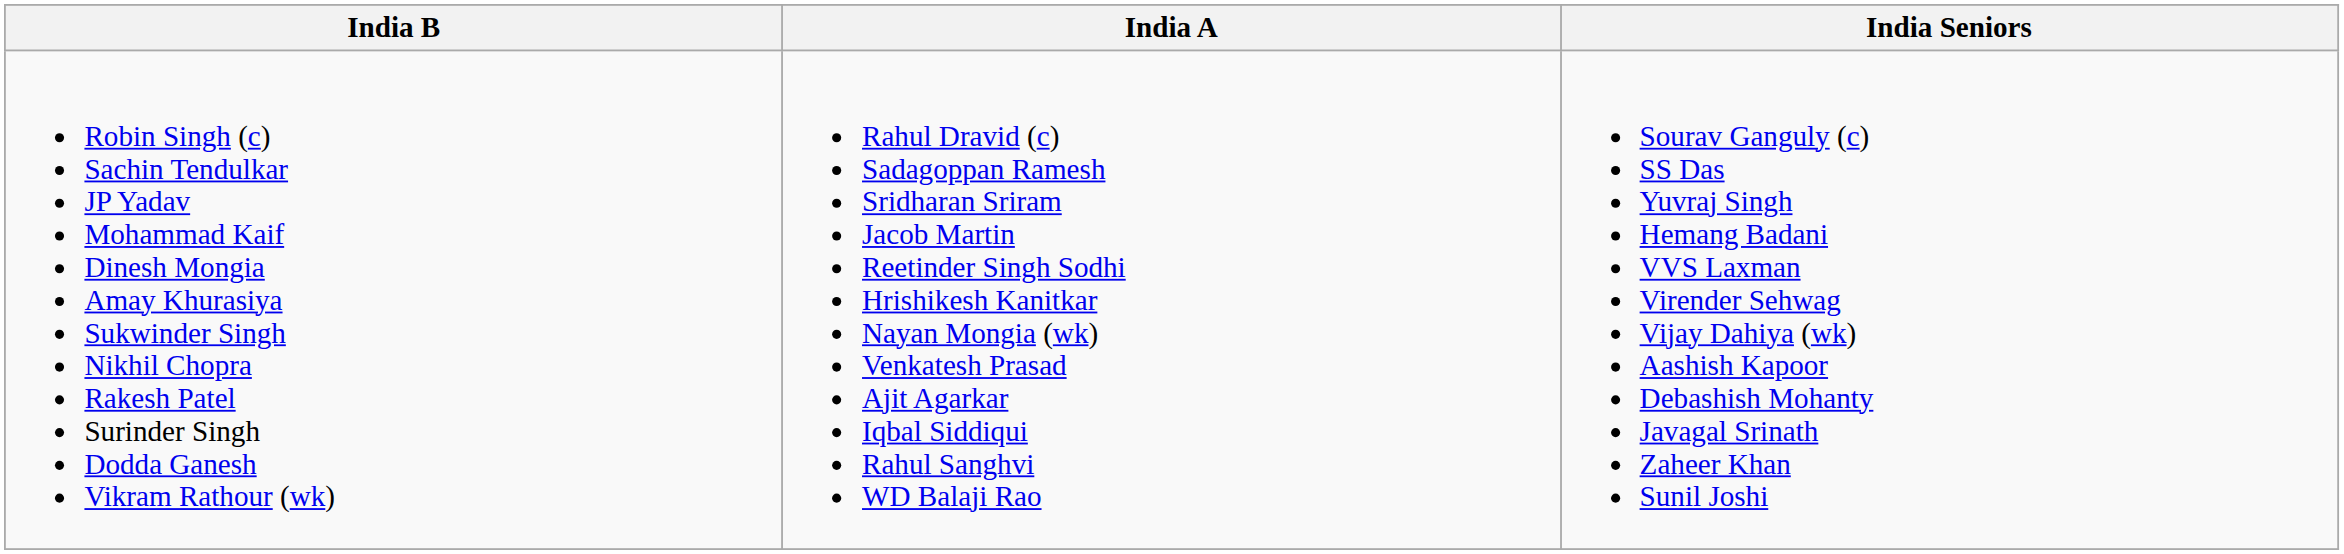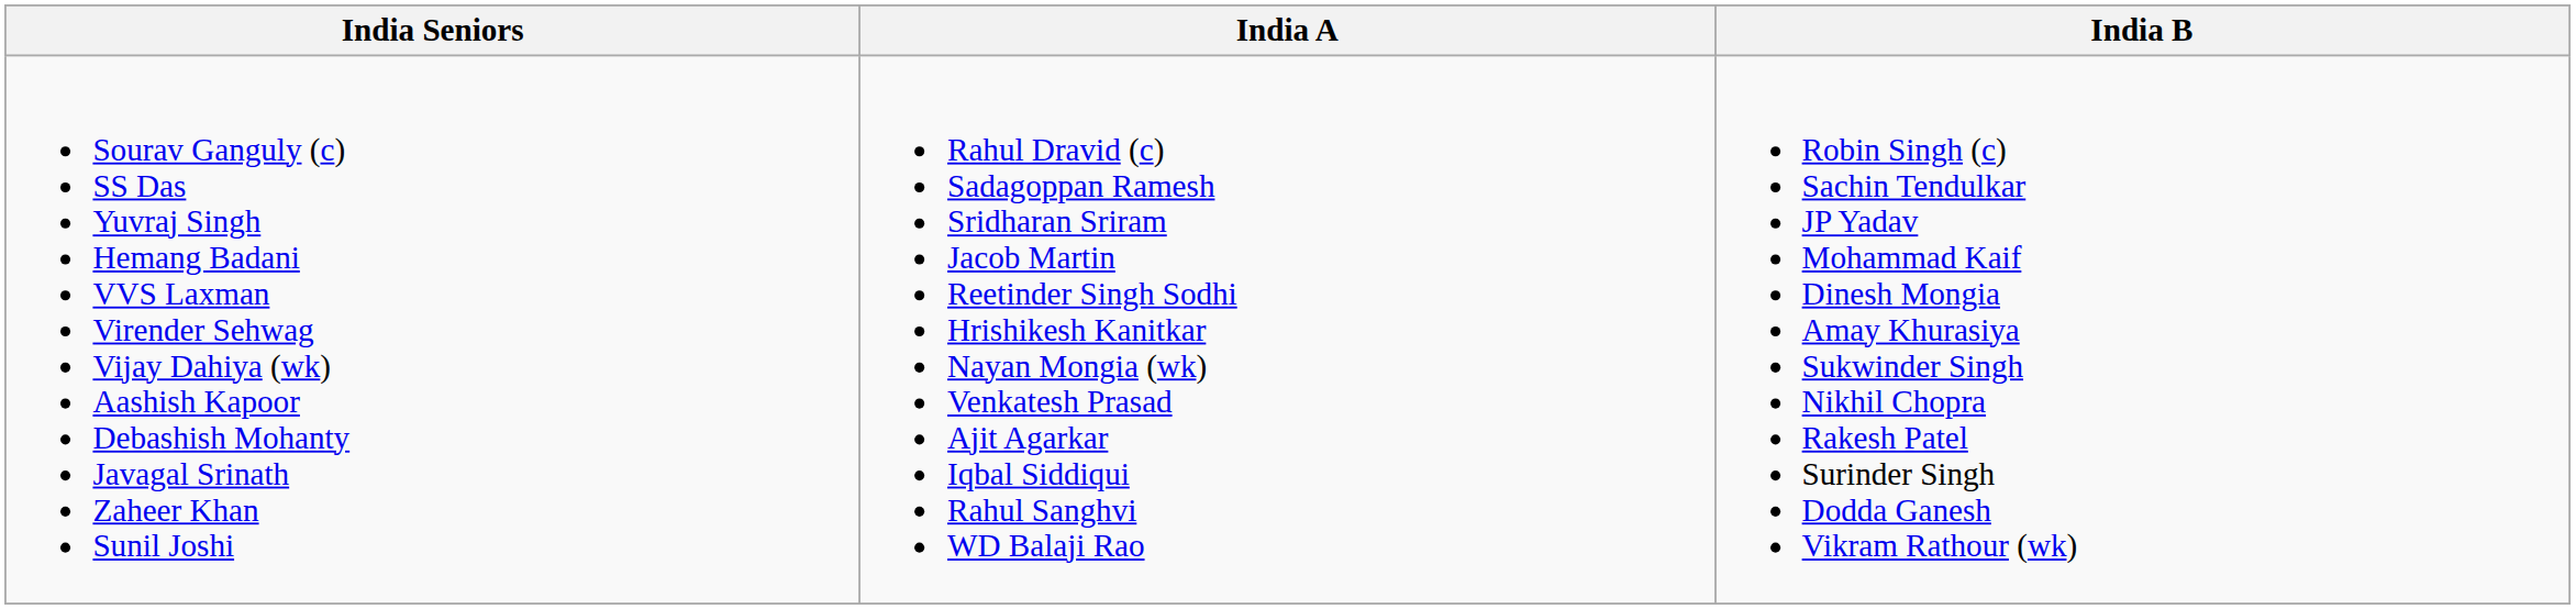columns swapped: India Seniors <-> India B
